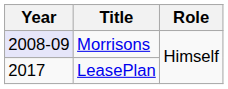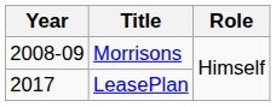Morrisons | Year: lavender background -> no background
